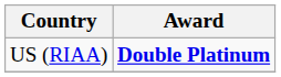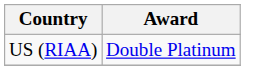US (RIAA) | Award: bold -> normal
